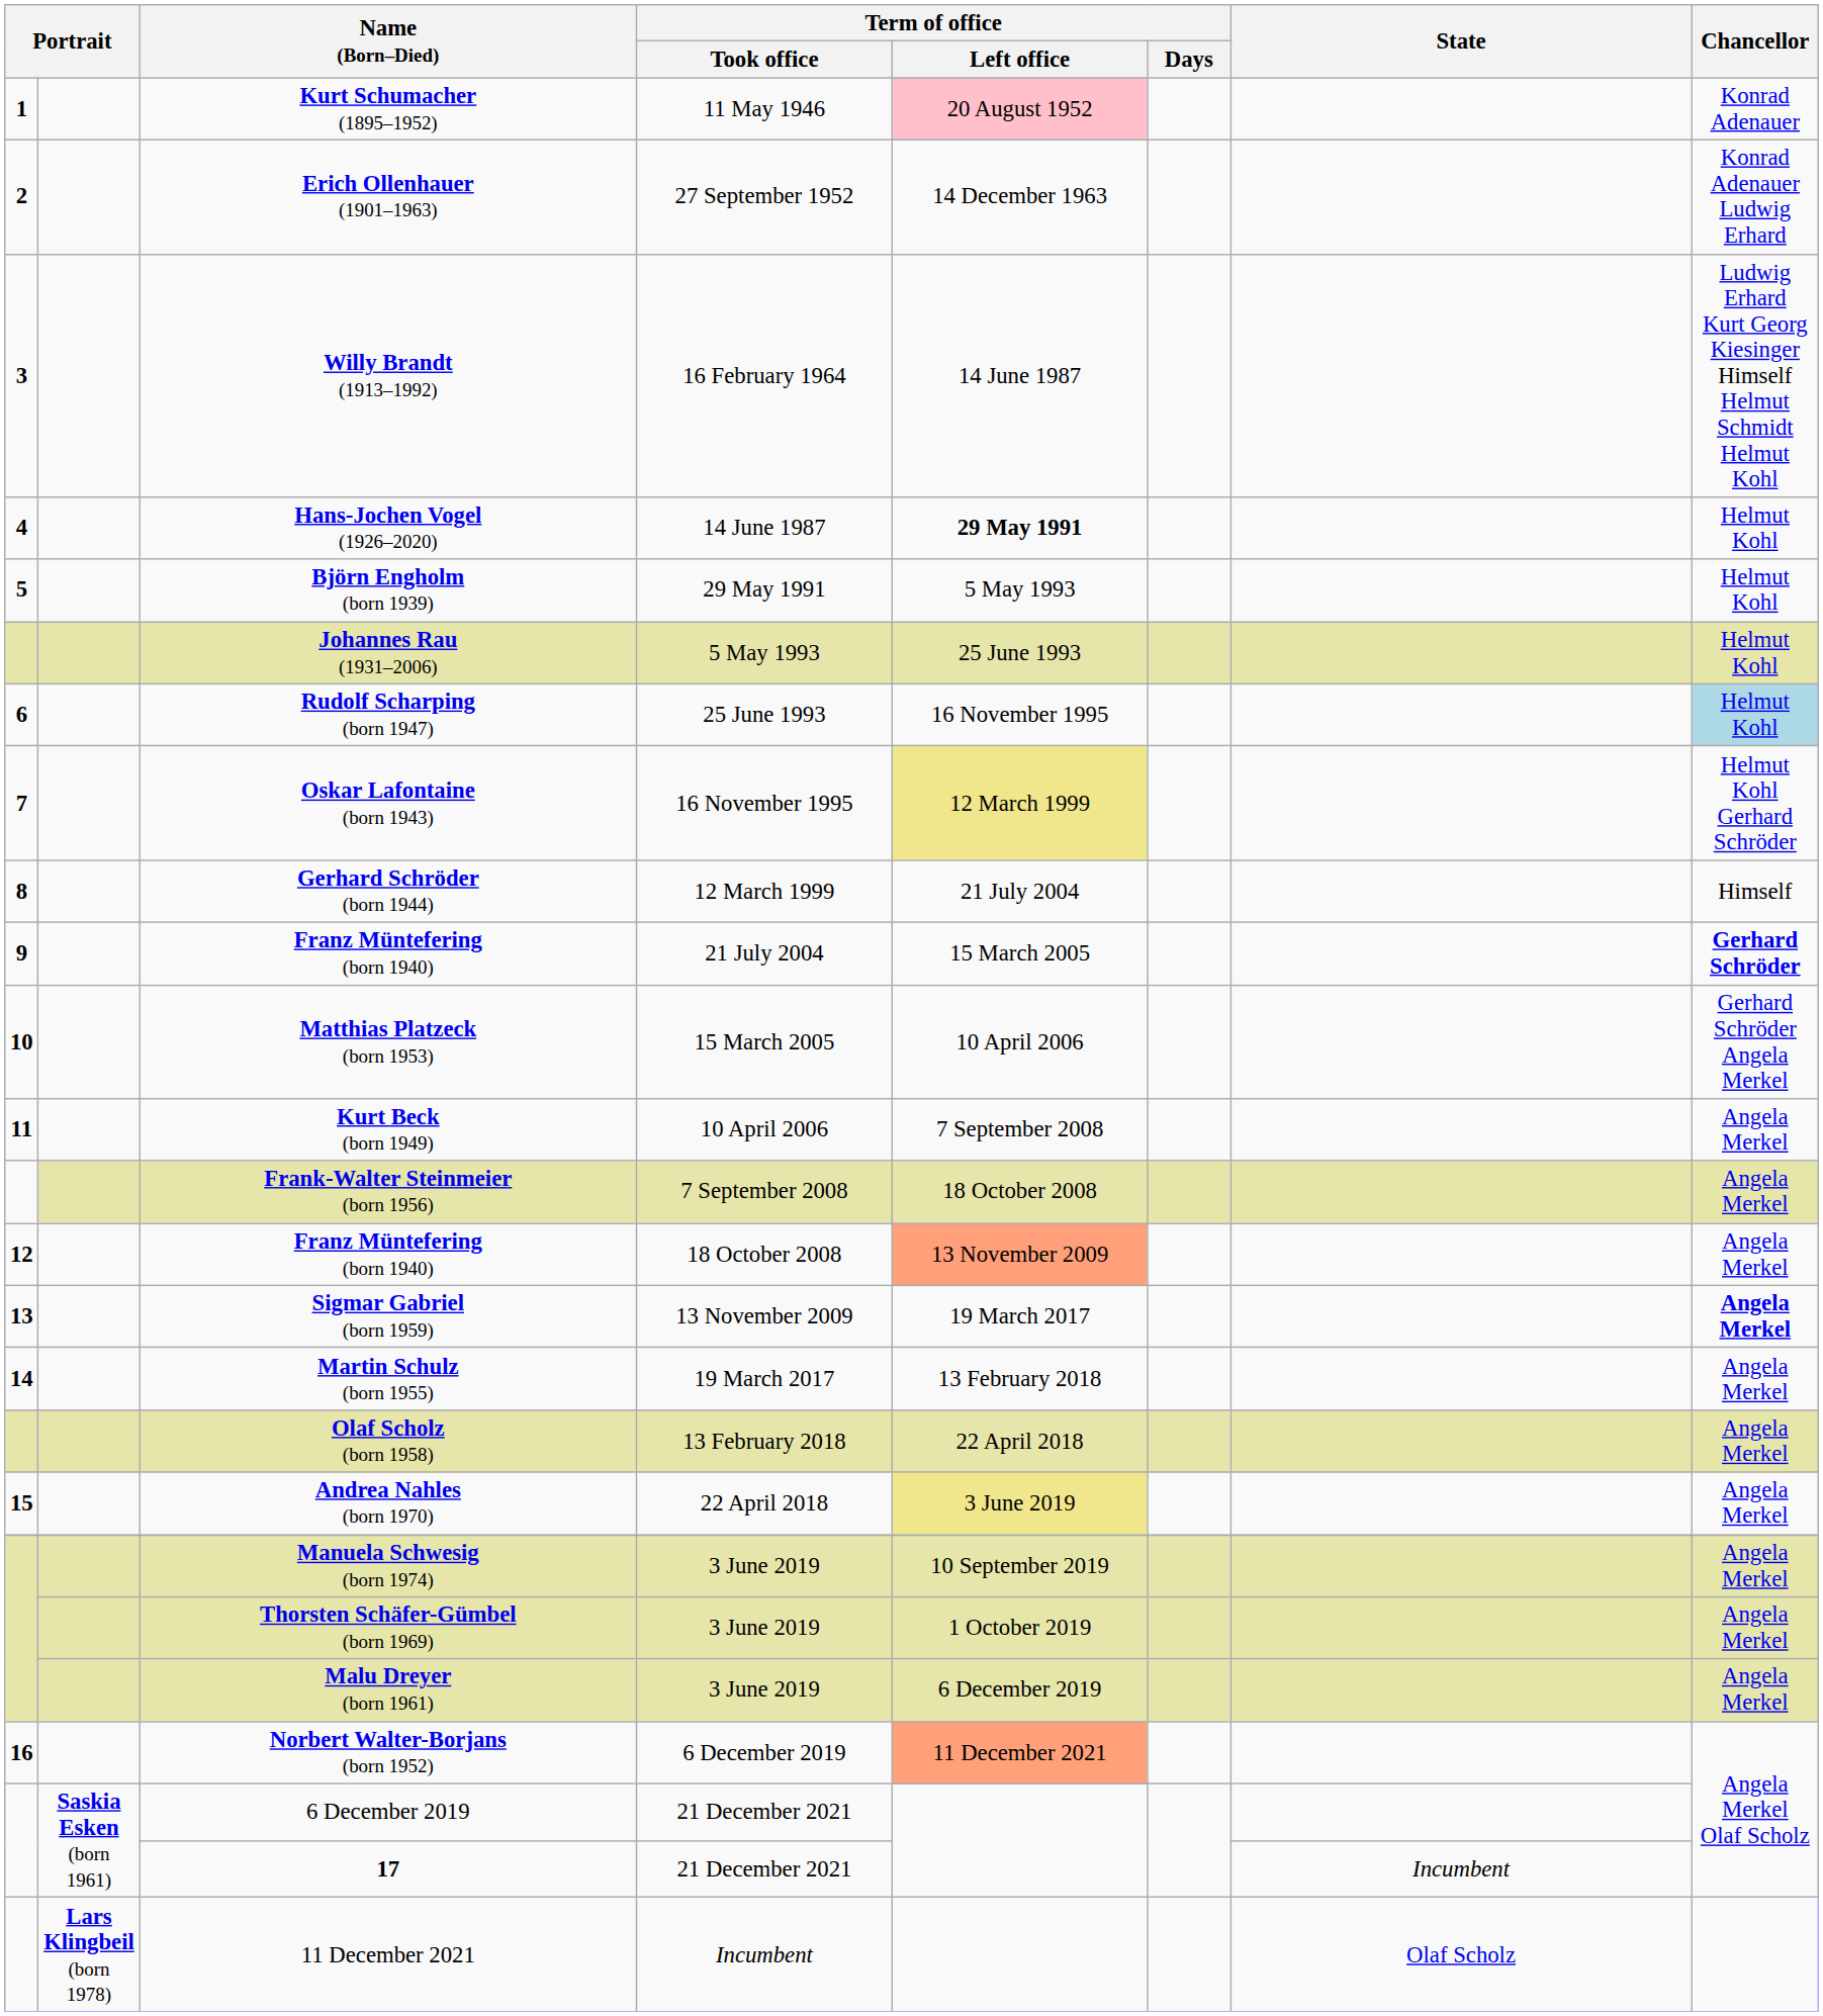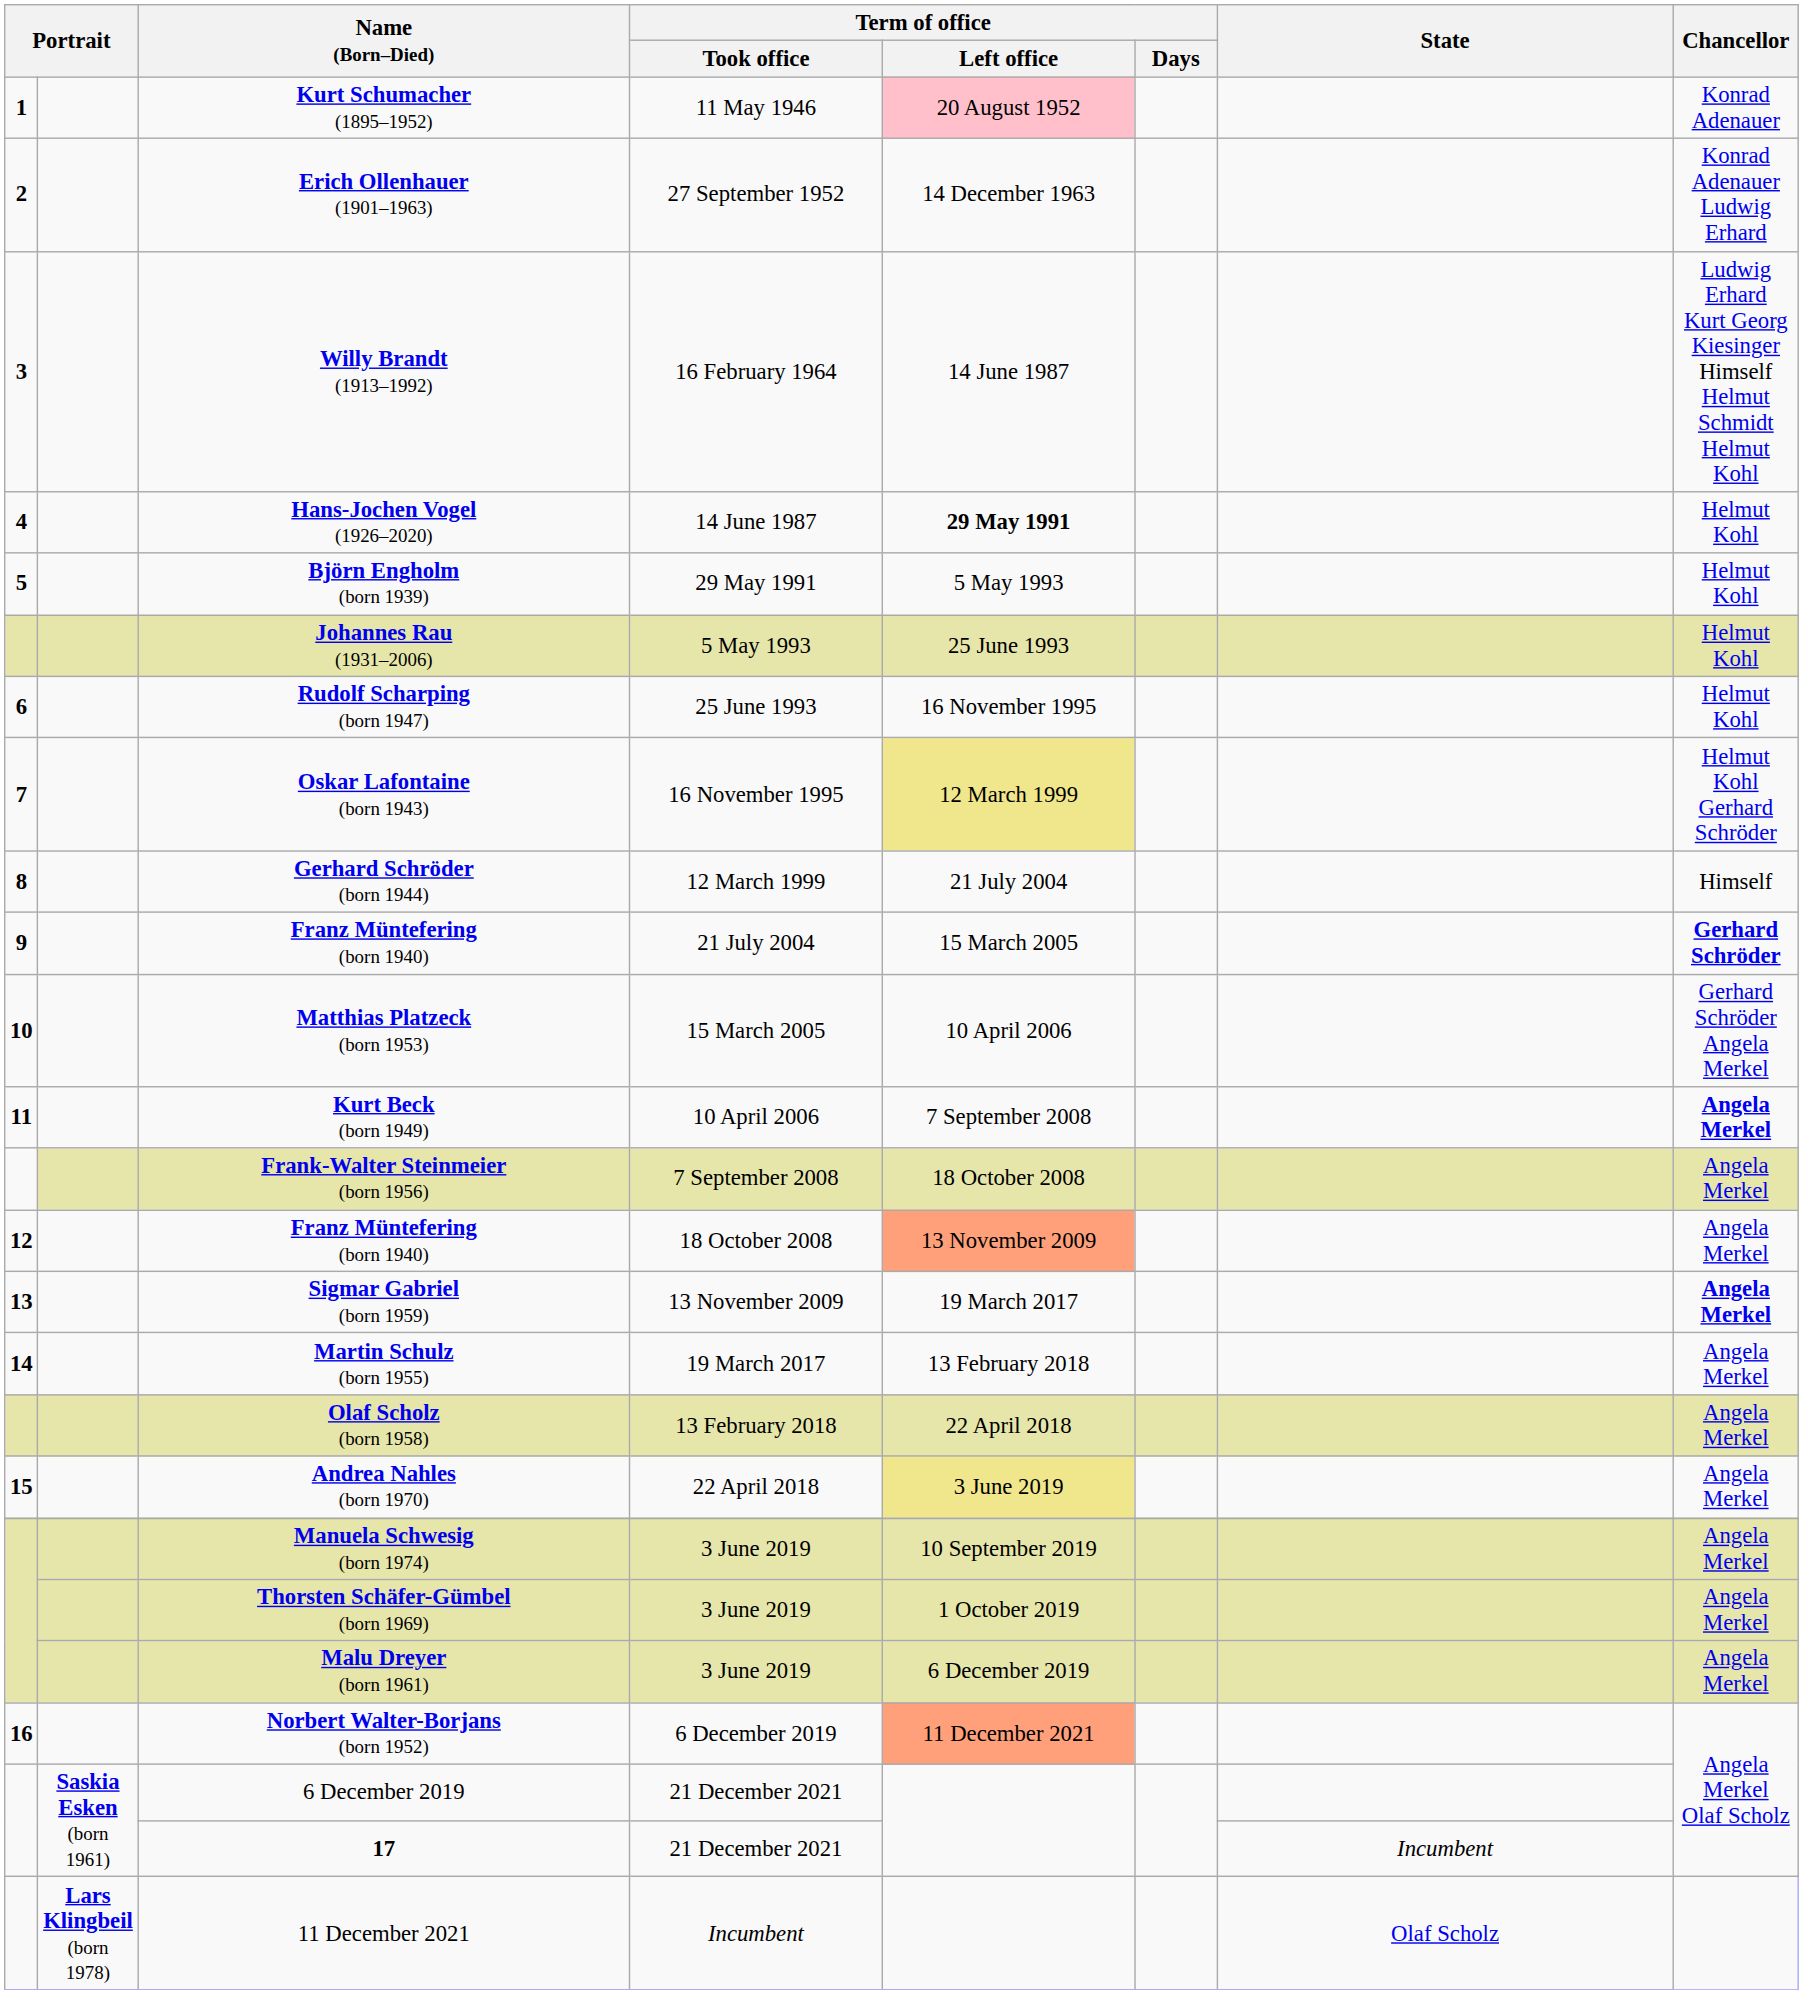Rudolf Scharping (born 1947) | Chancellor: lightblue background -> no background
Kurt Beck (born 1949) | Chancellor: normal -> bold
